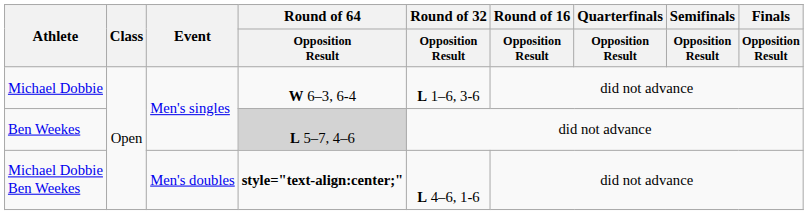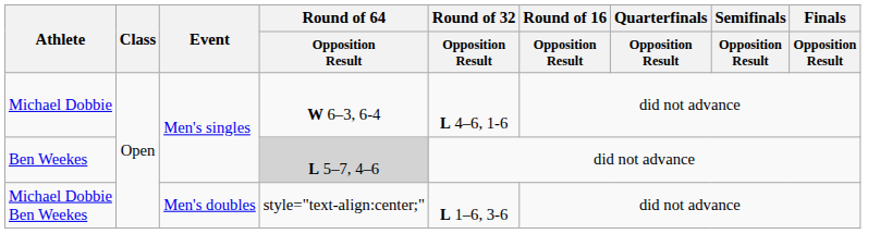Michael Dobbie | Round of 32 / Opposition Result: L 1–6, 3-6 -> L 4–6, 1-6
Michael Dobbie Ben Weekes | Round of 64 / Opposition Result: bold -> normal
Michael Dobbie Ben Weekes | Round of 32 / Opposition Result: L 4–6, 1-6 -> L 1–6, 3-6
